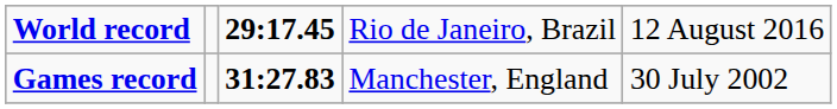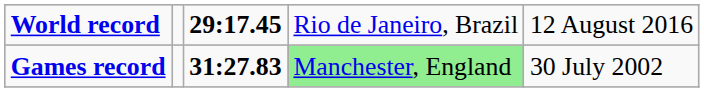Games record | column 4: no background -> lightgreen background
